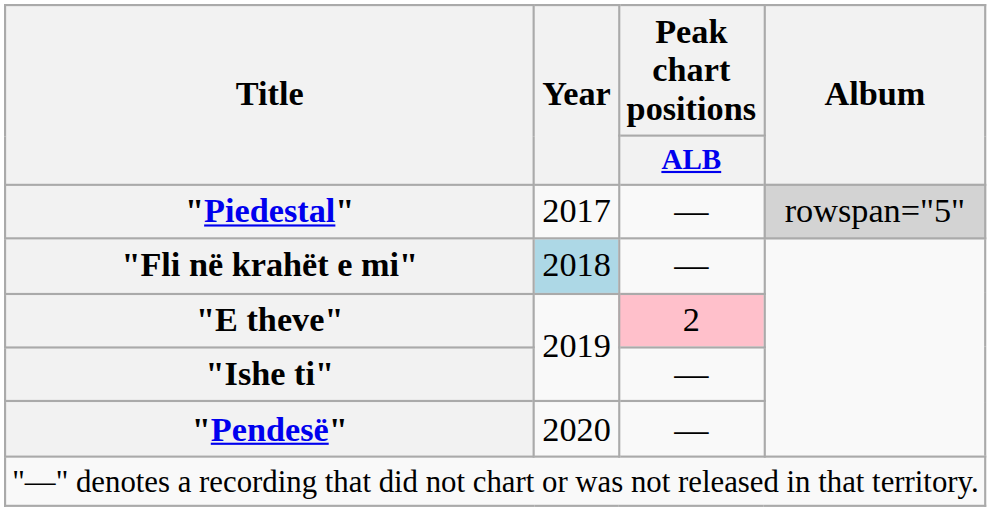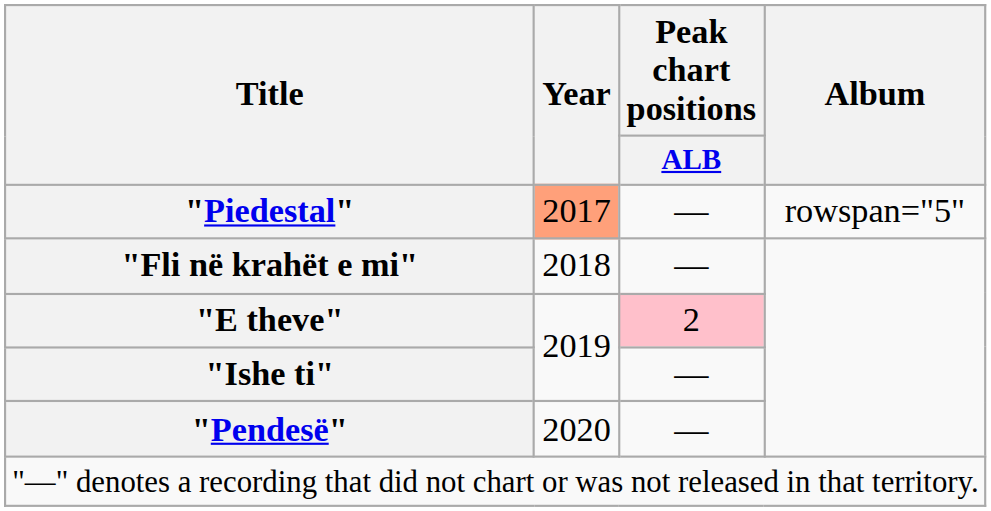"Piedestal" | Year: no background -> lightsalmon background
"Piedestal" | Album: lightgrey background -> no background
"Fli në krahët e mi" | Year: lightblue background -> no background
